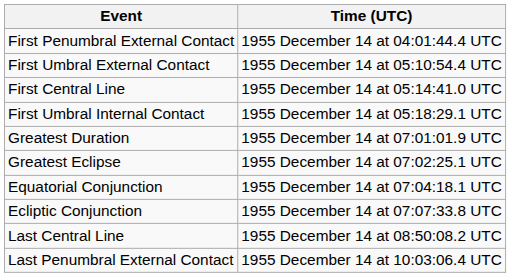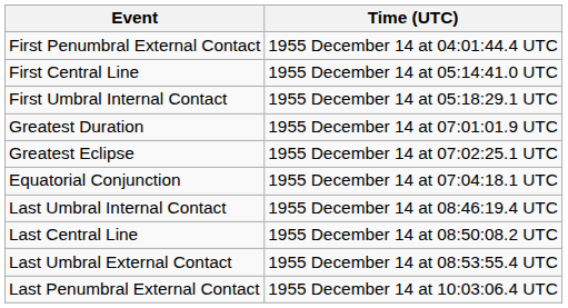- row: First Umbral External Contact | 1955 December 14 at 05:10:54.4 UTC
- row: Ecliptic Conjunction | 1955 December 14 at 07:07:33.8 UTC
+ row: Last Umbral Internal Contact | 1955 December 14 at 08:46:19.4 UTC
+ row: Last Umbral External Contact | 1955 December 14 at 08:53:55.4 UTC
